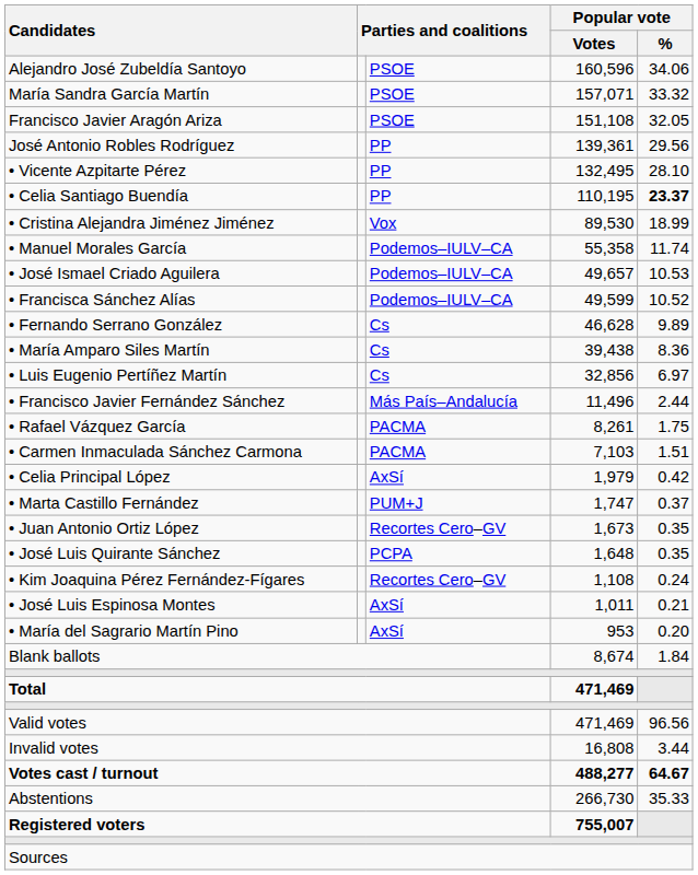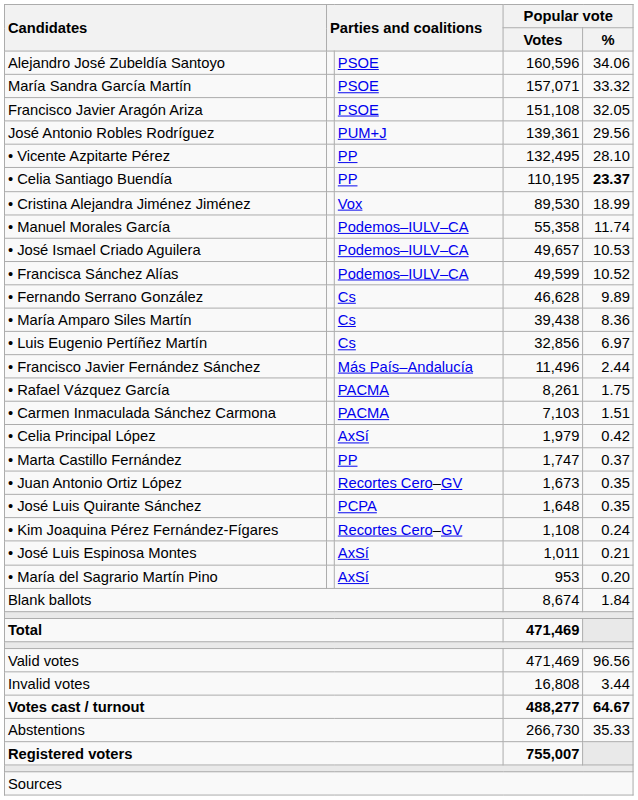José Antonio Robles Rodríguez | column 3: PP -> PUM+J
• Marta Castillo Fernández | column 3: PUM+J -> PP
